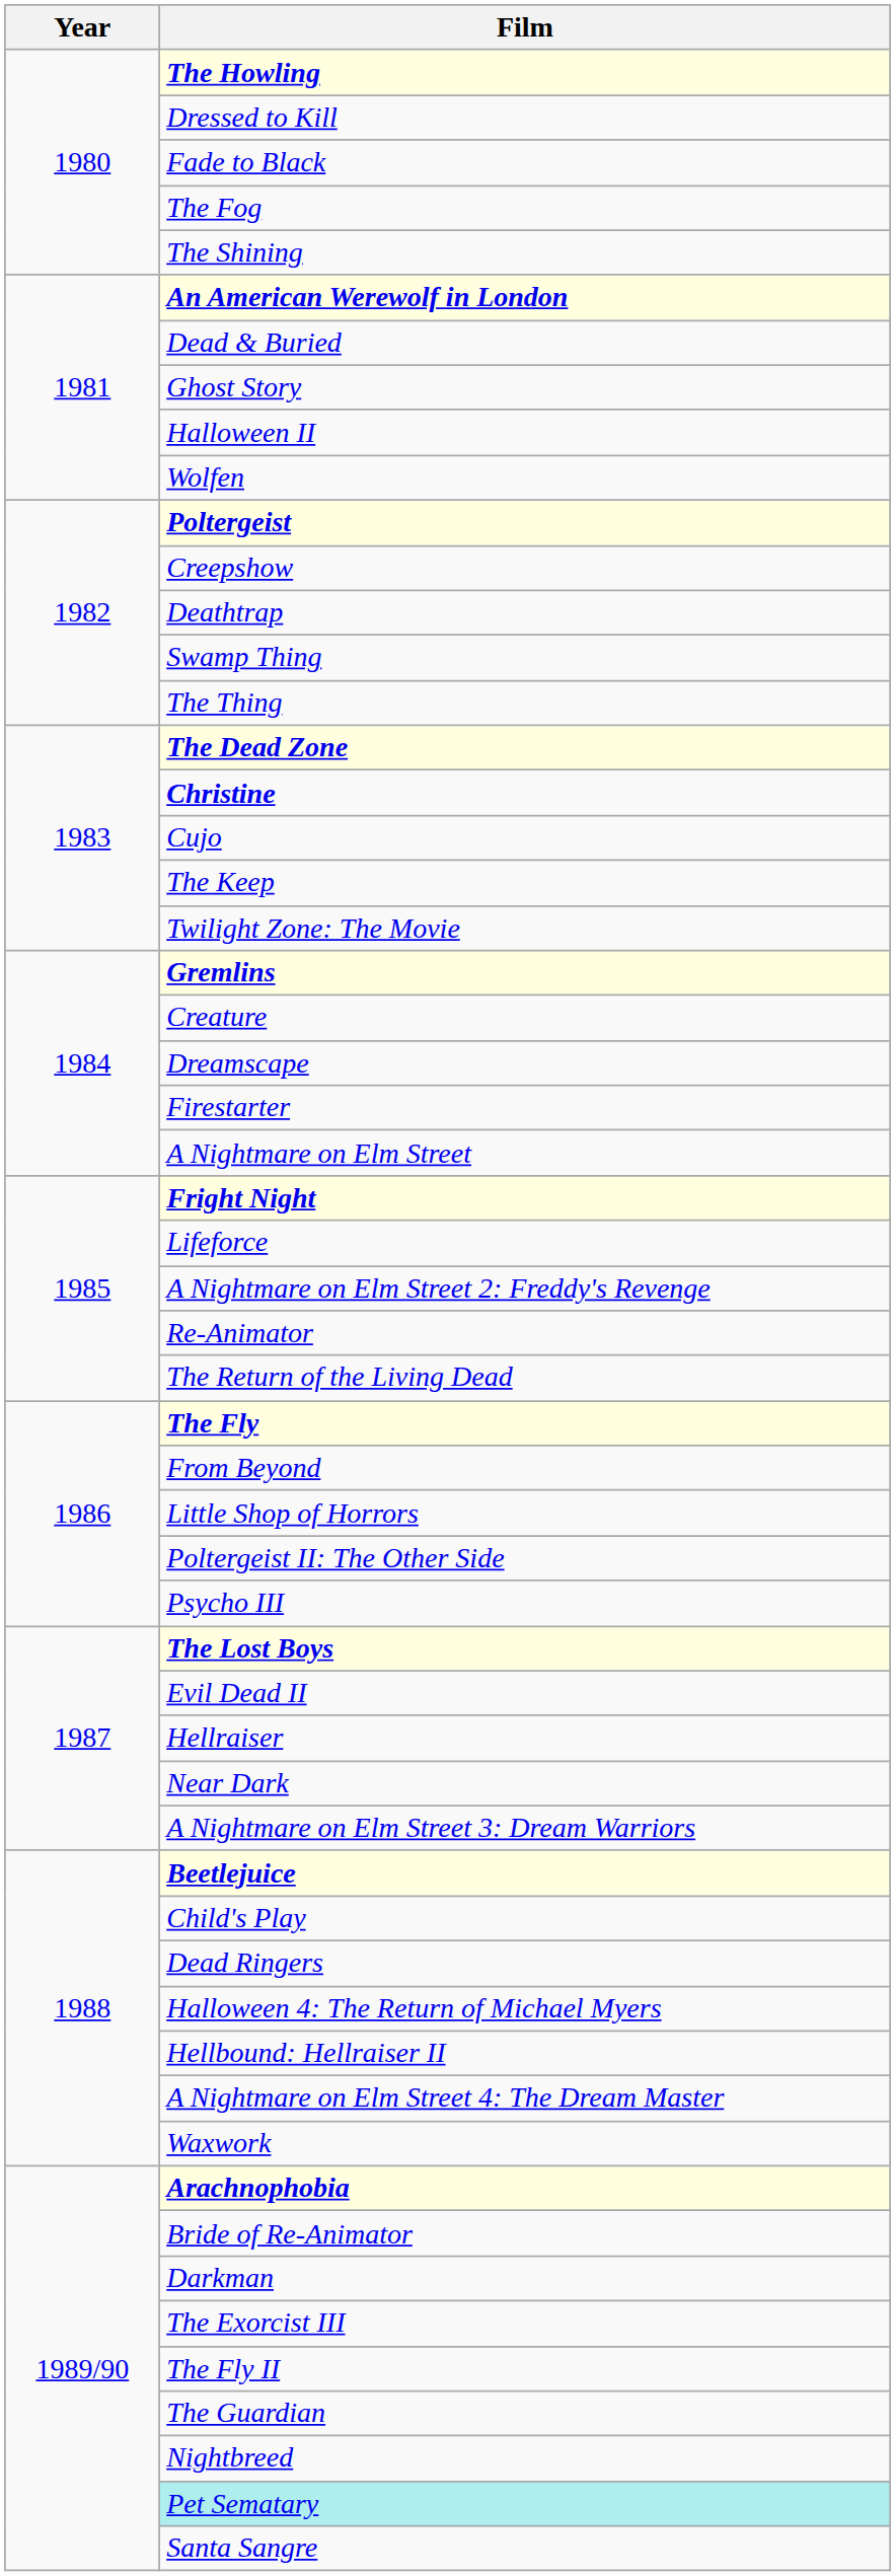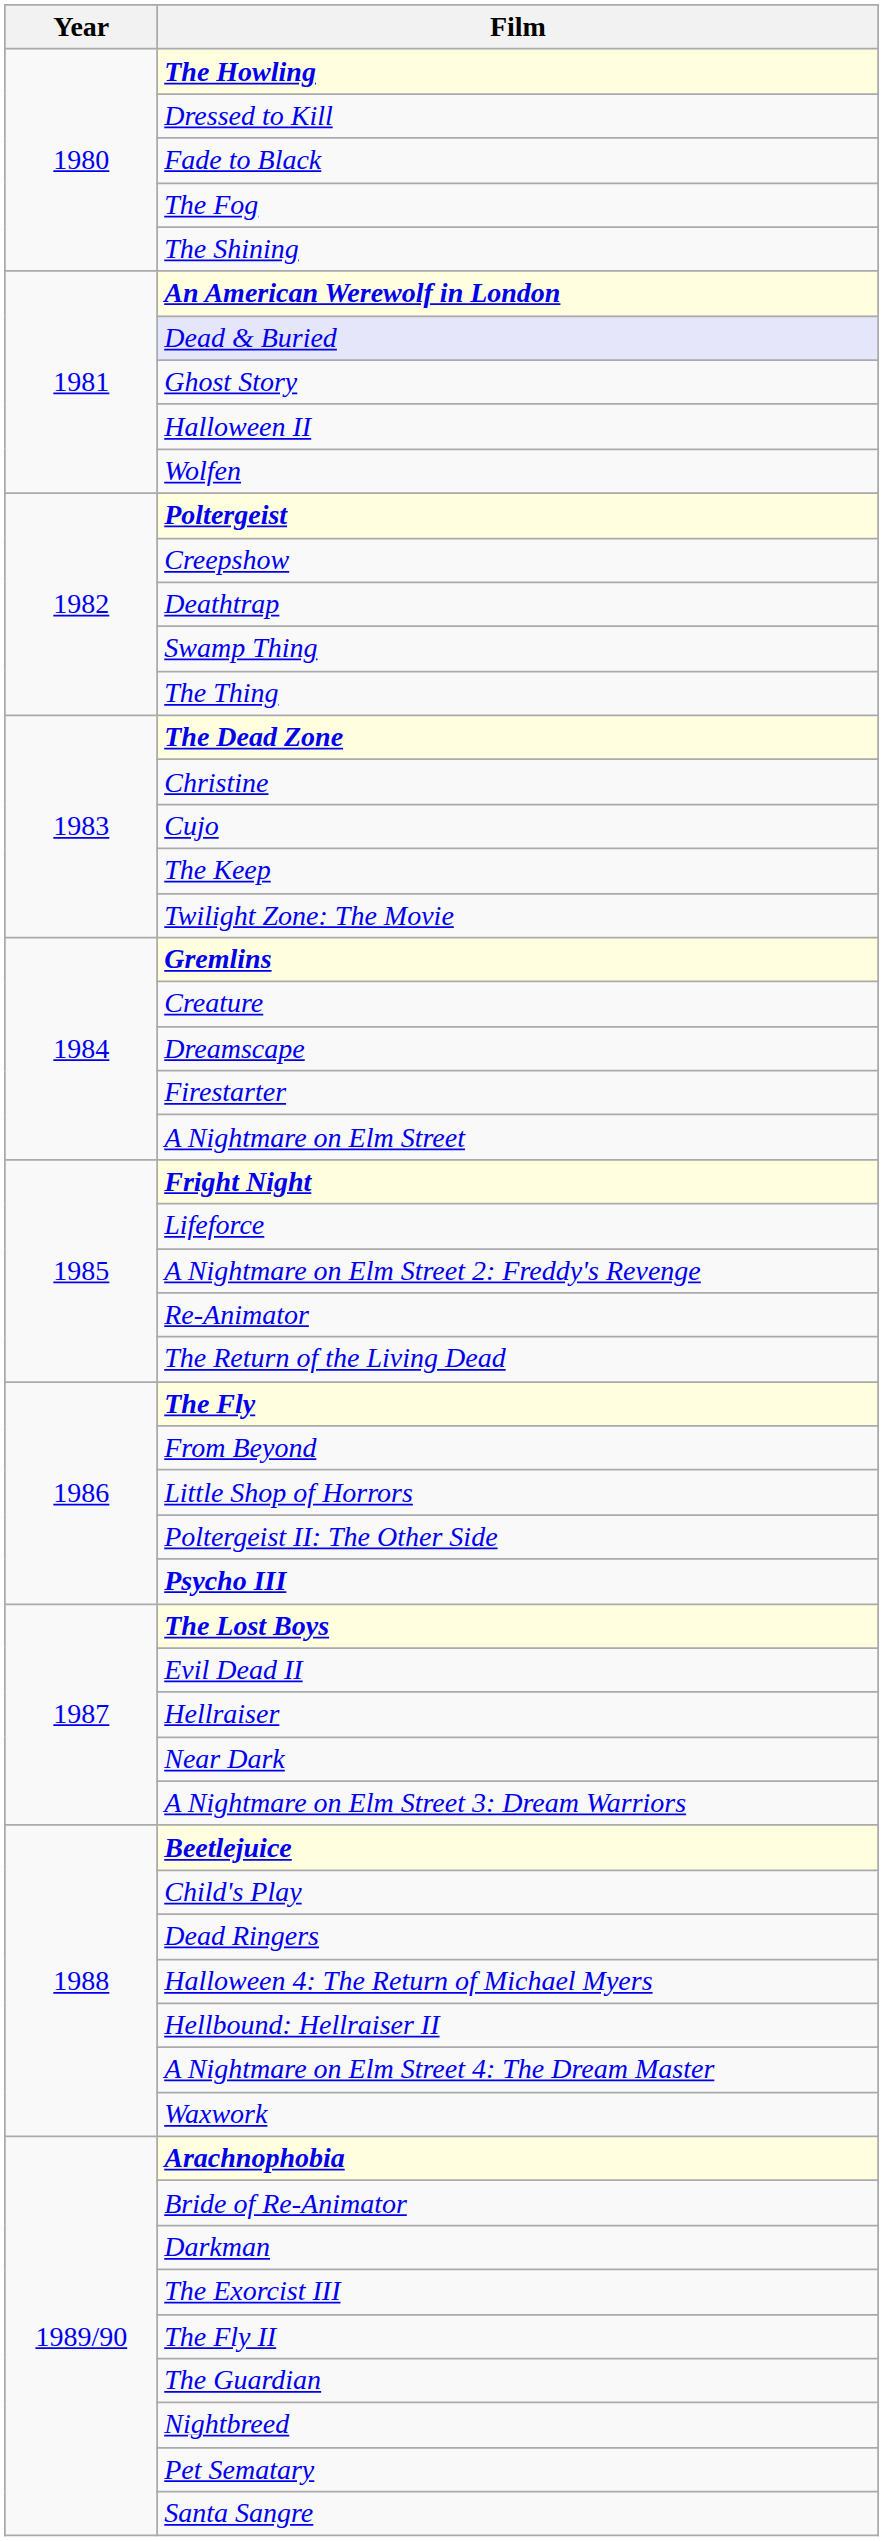Dead & Buried | Film: no background -> lavender background
Christine | Film: bold -> normal
Psycho III | Film: normal -> bold
Pet Sematary | Film: paleturquoise background -> no background
